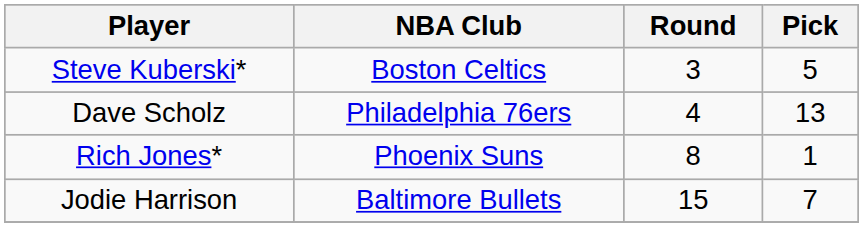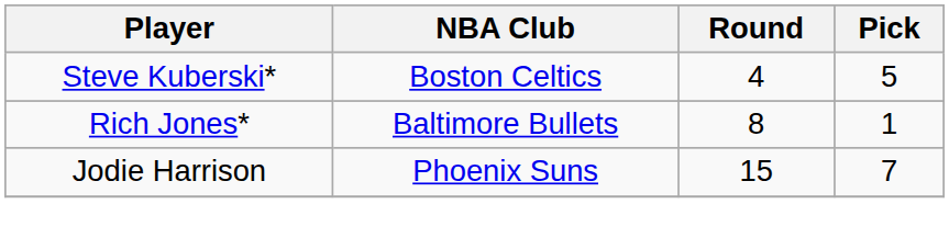Steve Kuberski* | Round: 3 -> 4
- row: Dave Scholz | Philadelphia 76ers | 4 | 13
Rich Jones* | NBA Club: Phoenix Suns -> Baltimore Bullets
Jodie Harrison | NBA Club: Baltimore Bullets -> Phoenix Suns
